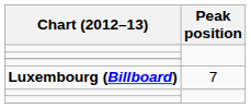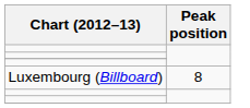row 5 | Chart (2012–13): bold -> normal
row 5 | Peak position: 7 -> 8
